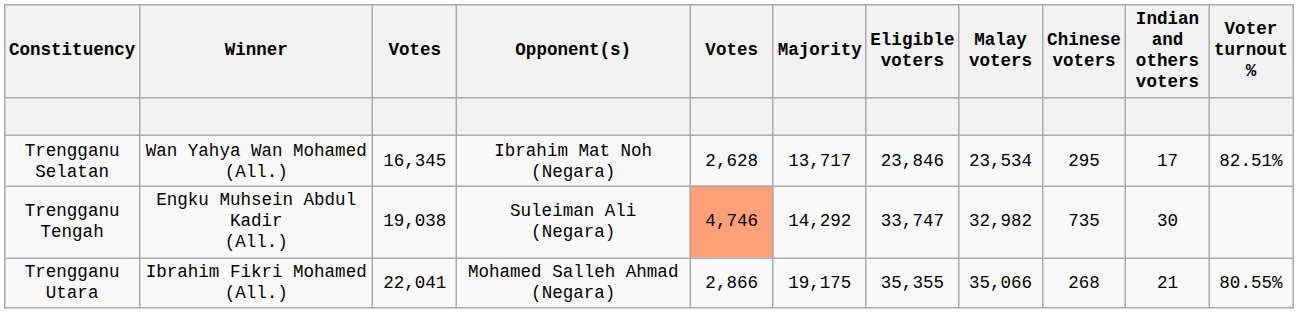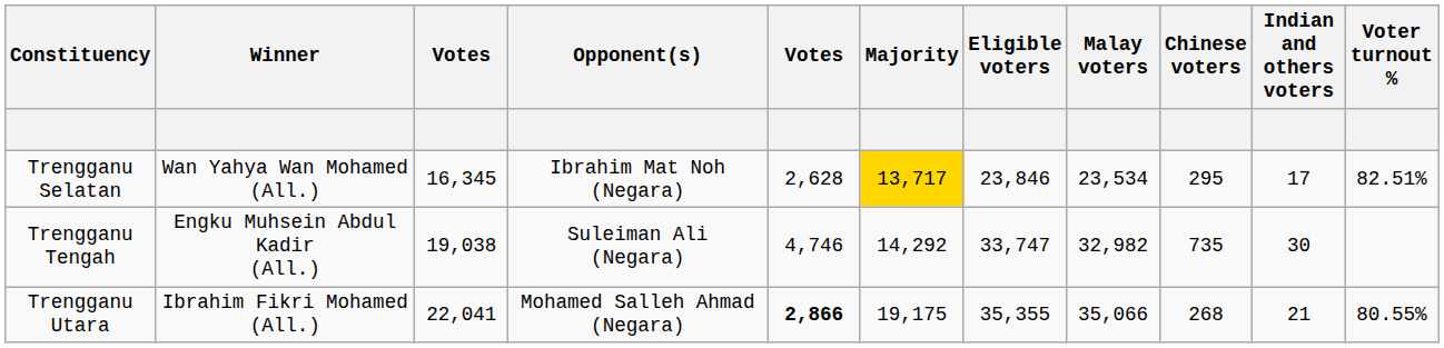row 3 | Majority: no background -> gold background
row 4 | column 5: lightsalmon background -> no background
row 5 | column 5: normal -> bold
